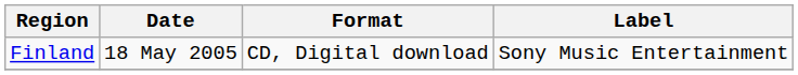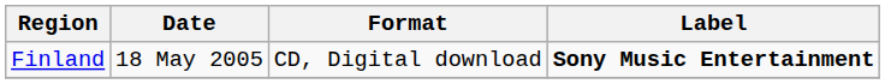Finland | Label: normal -> bold
